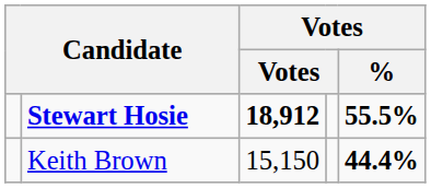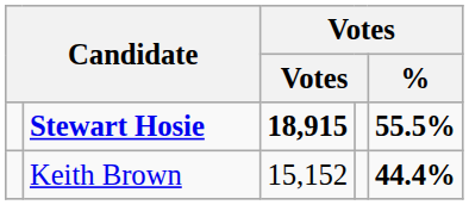Stewart Hosie | column 3: 18,912 -> 18,915
Keith Brown | column 3: 15,150 -> 15,152
